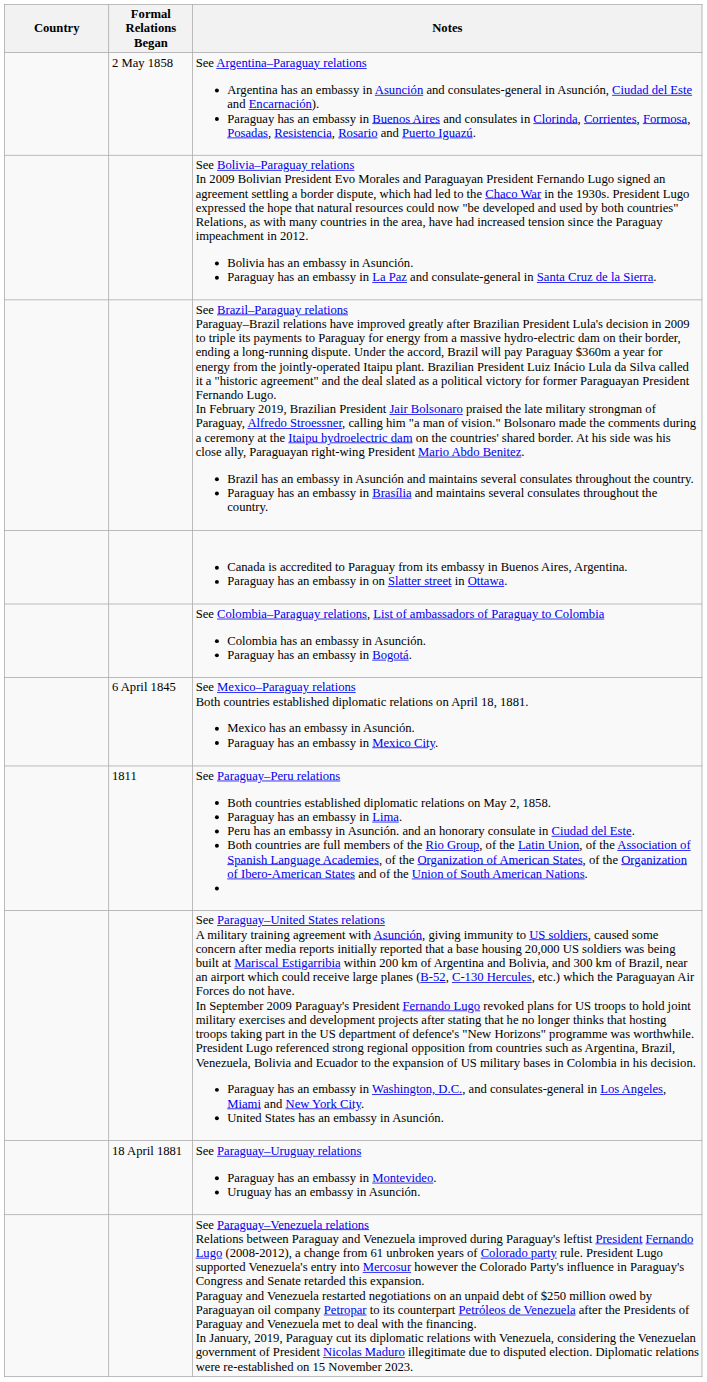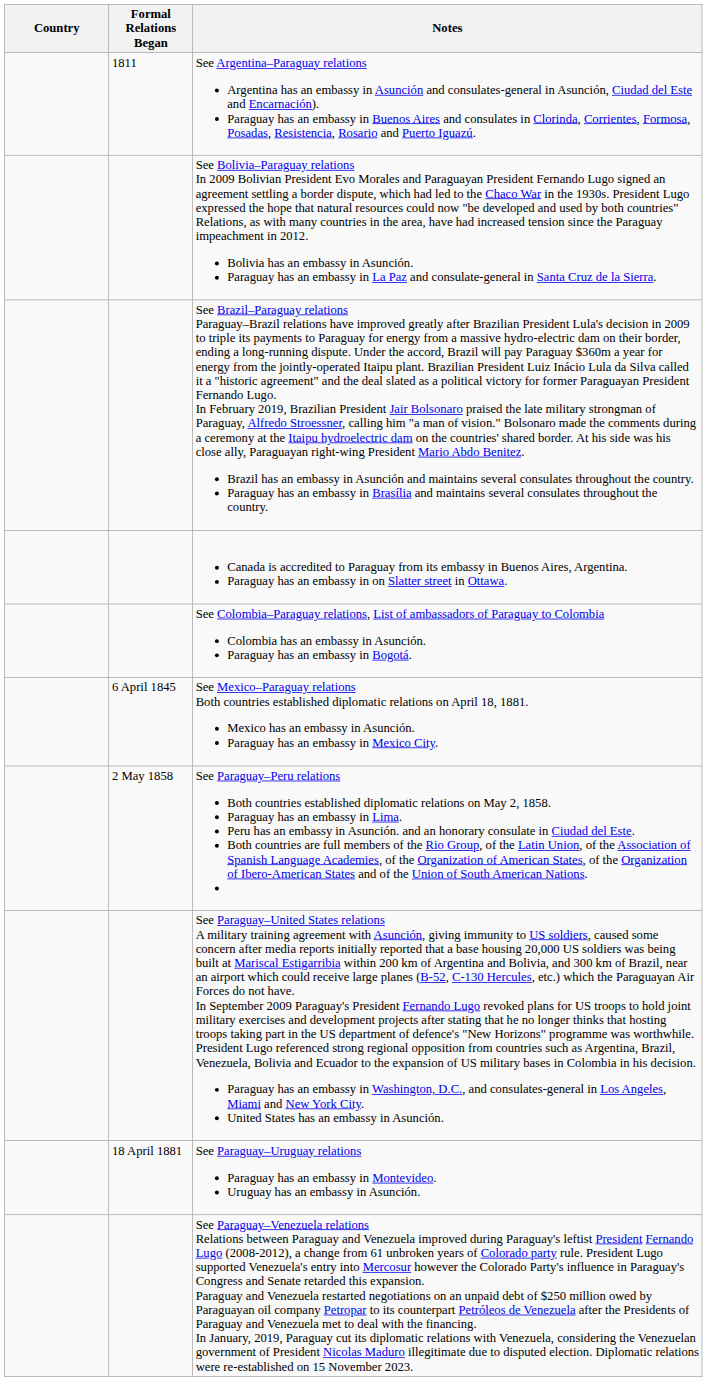row 2 | Formal Relations Began: 2 May 1858 -> 1811
row 8 | Formal Relations Began: 1811 -> 2 May 1858
